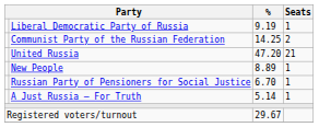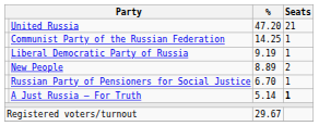rows swapped: United Russia <-> Liberal Democratic Party of Russia
Communist Party of the Russian Federation | Seats: 2 -> 1
New People | Seats: 1 -> 2
A Just Russia — For Truth | Seats: normal -> bold
